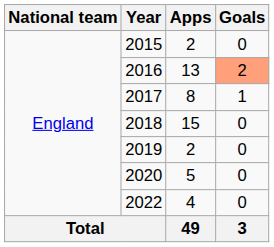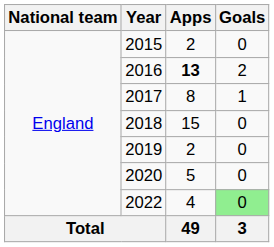2016 | Apps: normal -> bold
2016 | Goals: lightsalmon background -> no background
2022 | Goals: no background -> lightgreen background
